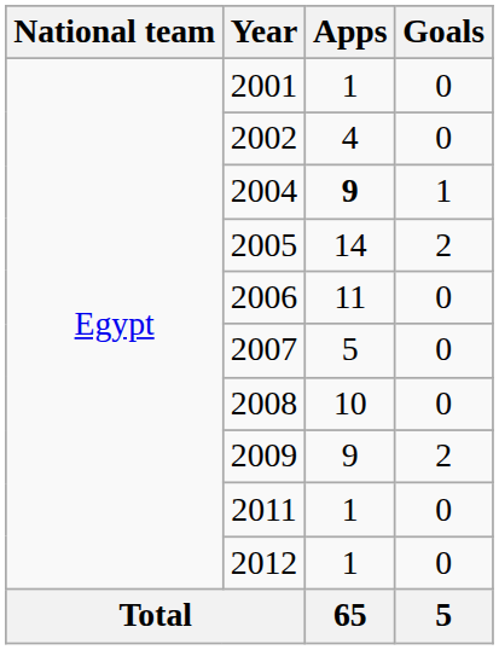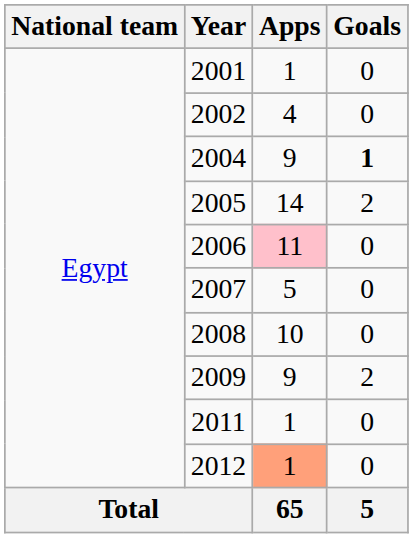2004 | Apps: bold -> normal
2004 | Goals: normal -> bold
2006 | Apps: no background -> pink background
2012 | Apps: no background -> lightsalmon background
